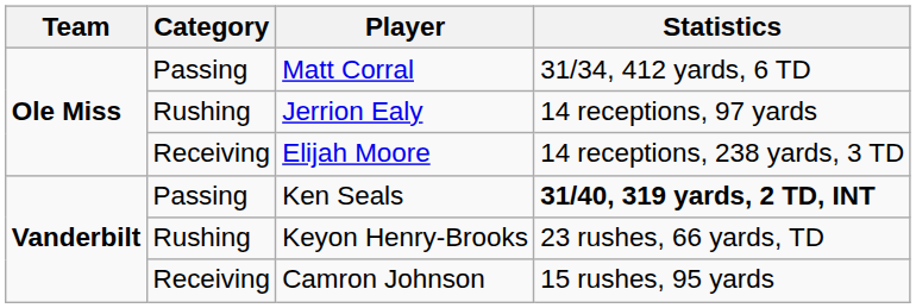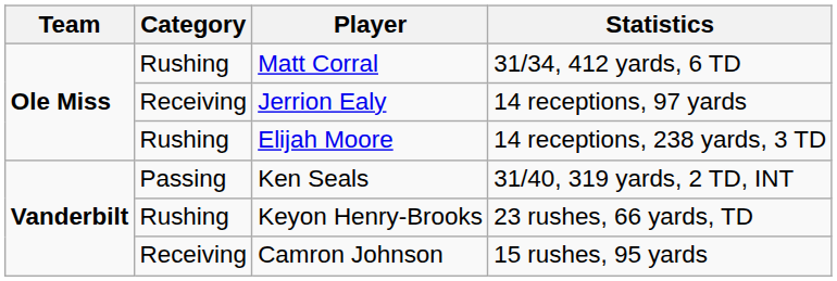Matt Corral | Category: Passing -> Rushing
Jerrion Ealy | Category: Rushing -> Receiving
Elijah Moore | Category: Receiving -> Rushing
Ken Seals | Statistics: bold -> normal
